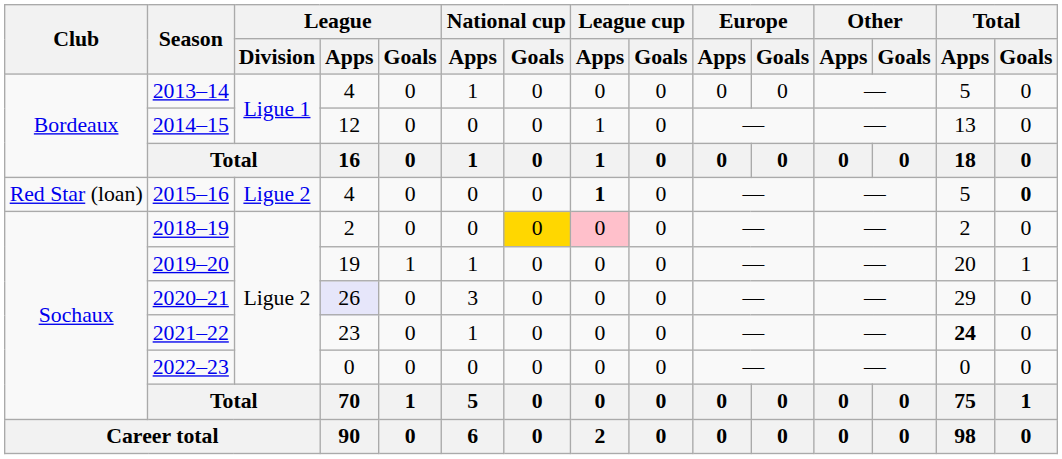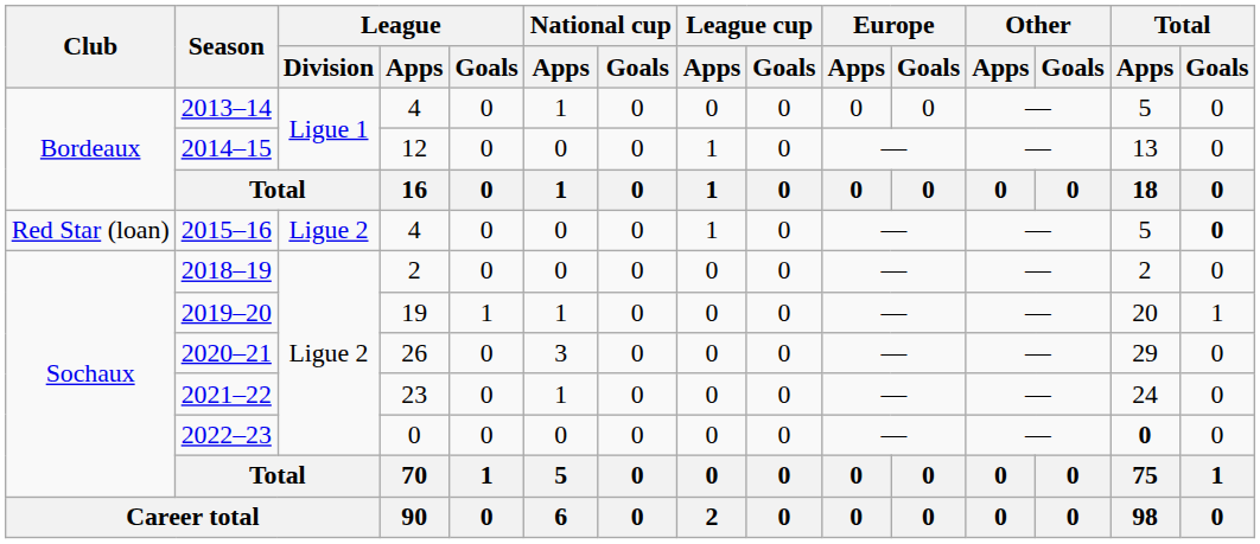2015–16 | League cup / Apps: bold -> normal
2018–19 | National cup / Goals: gold background -> no background
2018–19 | League cup / Apps: pink background -> no background
2020–21 | League / Apps: lavender background -> no background
2021–22 | Total / Apps: bold -> normal
2022–23 | Total / Apps: normal -> bold
